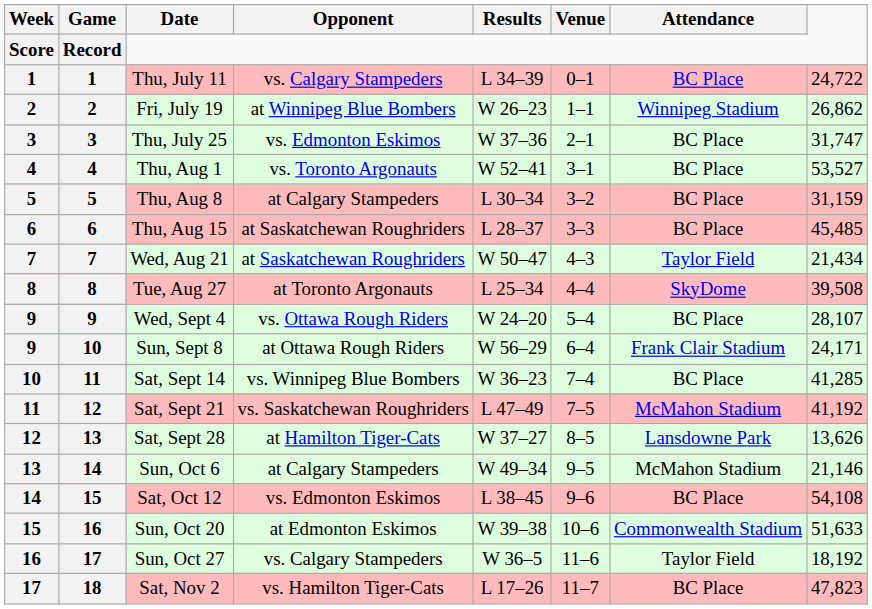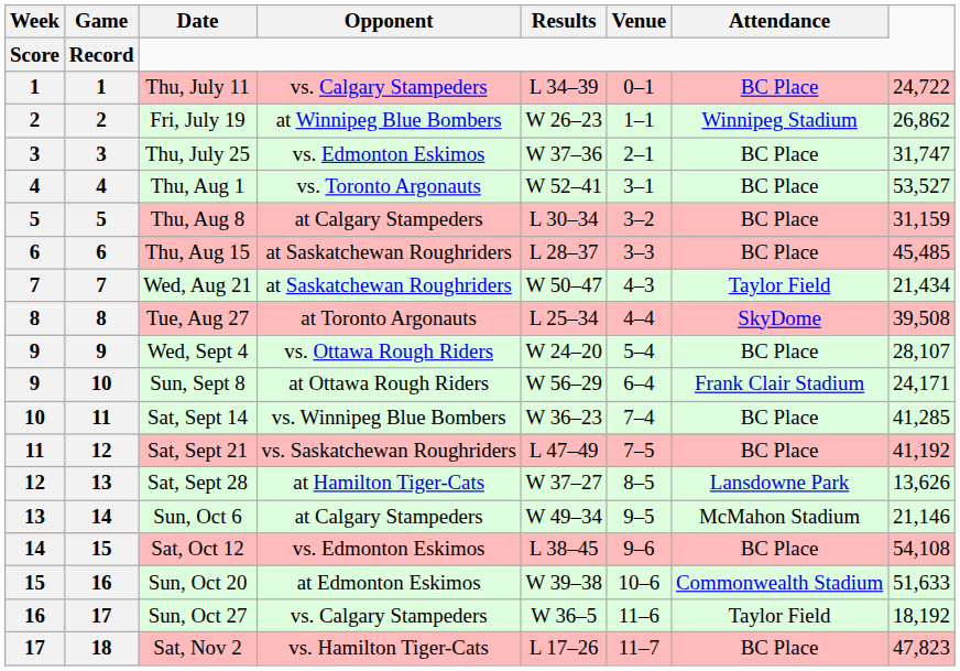Sat, Sept 21 | Attendance: McMahon Stadium -> BC Place
